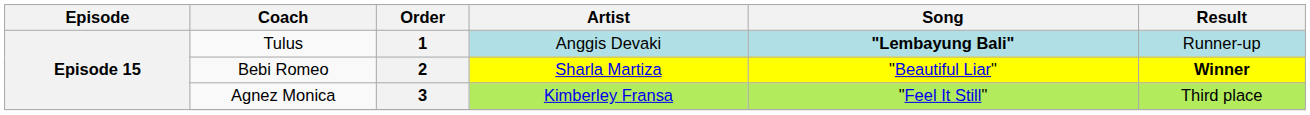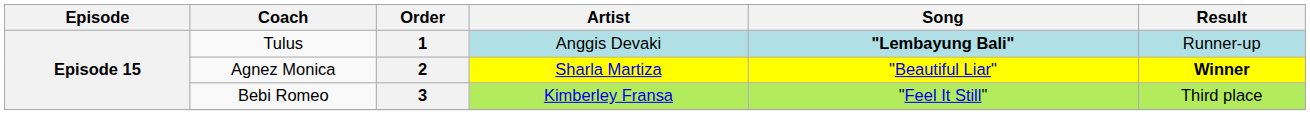2 | Coach: Bebi Romeo -> Agnez Monica
3 | Coach: Agnez Monica -> Bebi Romeo
